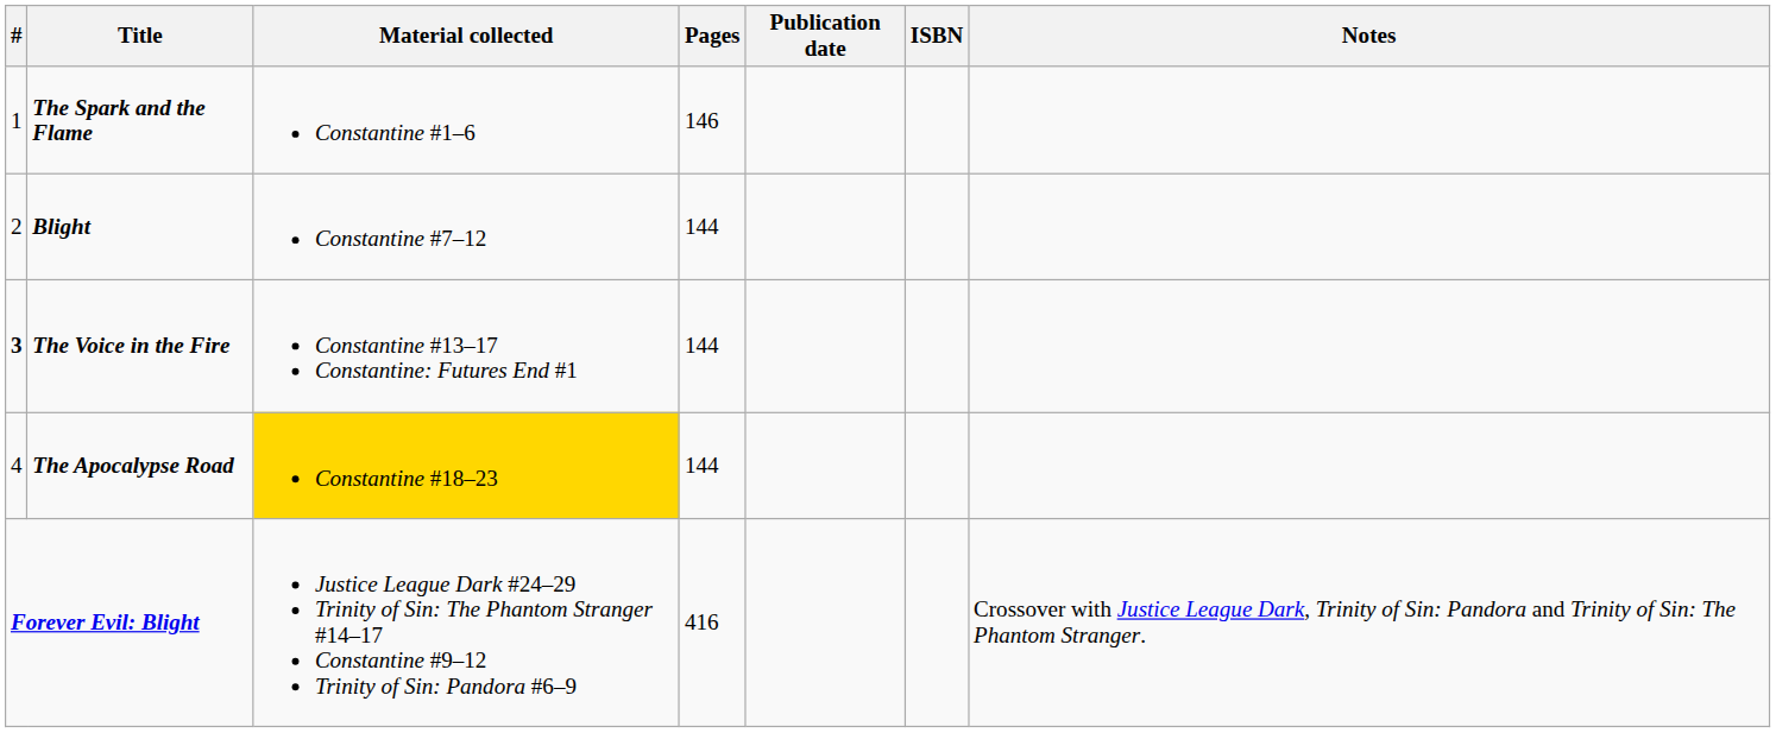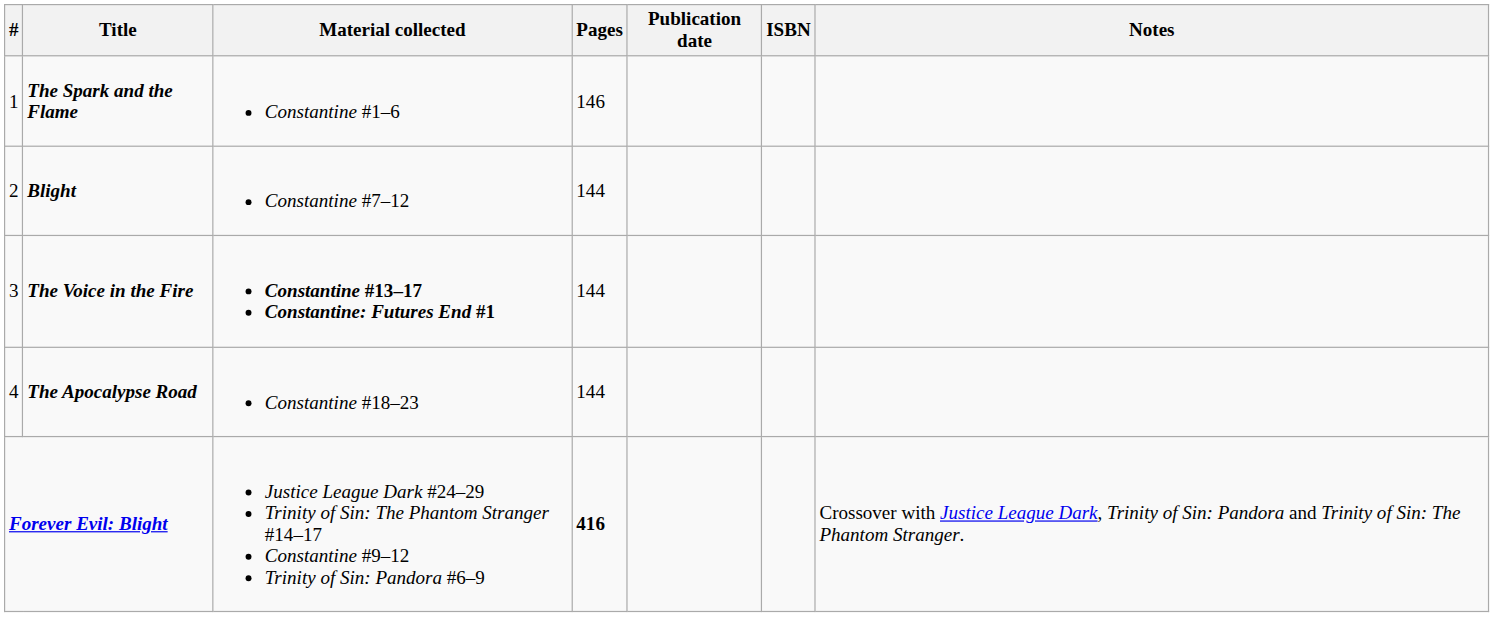The Voice in the Fire | #: bold -> normal
The Voice in the Fire | Material collected: normal -> bold
The Apocalypse Road | Material collected: gold background -> no background
Forever Evil: Blight | Pages: normal -> bold
